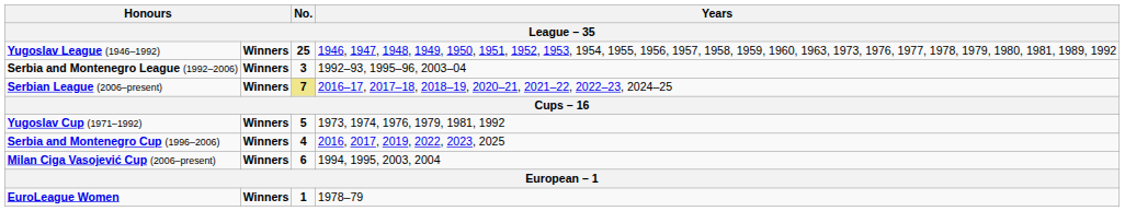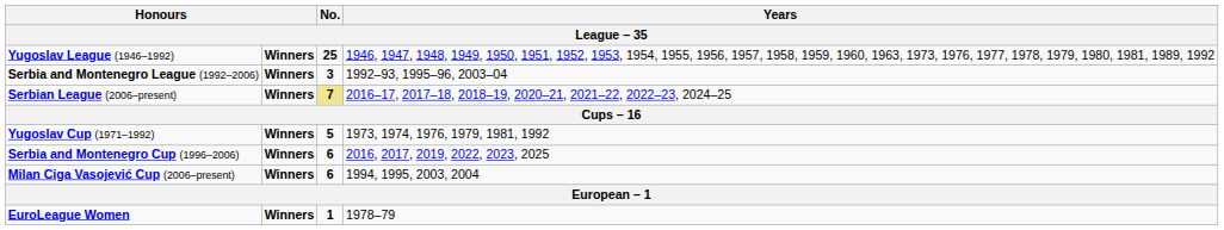Serbia and Montenegro Cup (1996–2006) | No.: 4 -> 6
